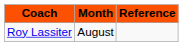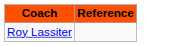- column: Month | August
